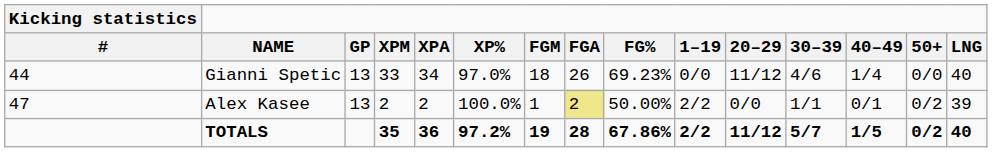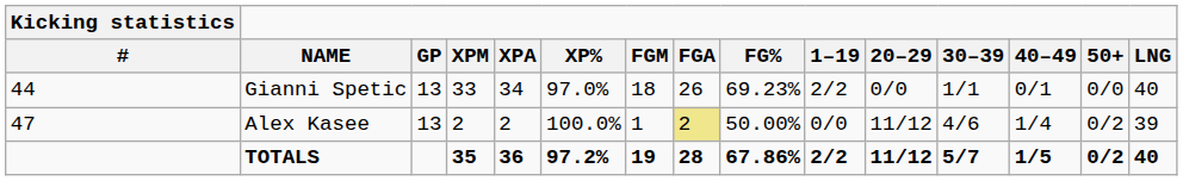Gianni Spetic | 1–19: 0/0 -> 2/2
Gianni Spetic | 20–29: 11/12 -> 0/0
Gianni Spetic | 30–39: 4/6 -> 1/1
Gianni Spetic | 40–49: 1/4 -> 0/1
Alex Kasee | 1–19: 2/2 -> 0/0
Alex Kasee | 20–29: 0/0 -> 11/12
Alex Kasee | 30–39: 1/1 -> 4/6
Alex Kasee | 40–49: 0/1 -> 1/4
